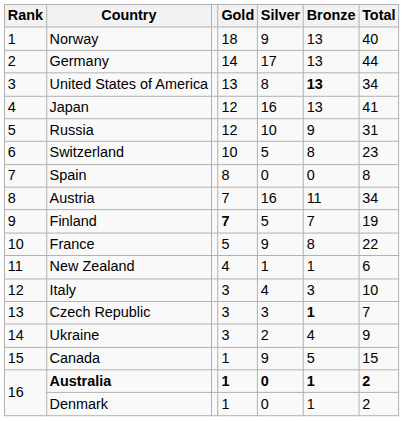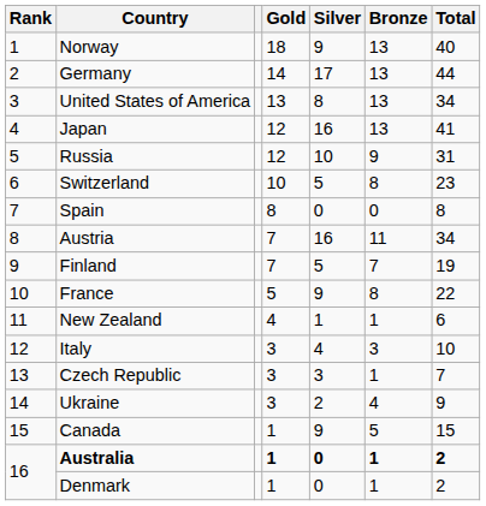United States of America | Bronze: bold -> normal
Finland | Gold: bold -> normal
Czech Republic | Bronze: bold -> normal
